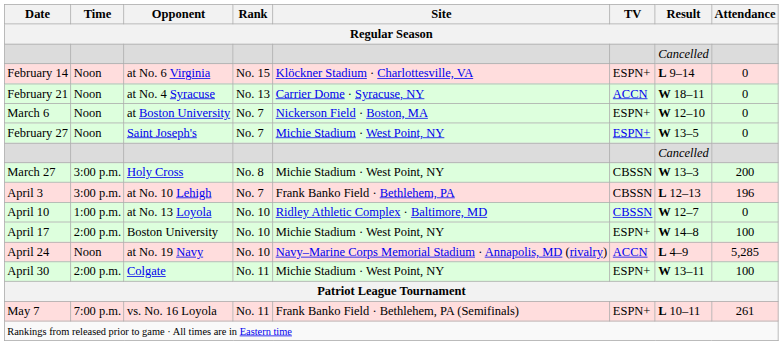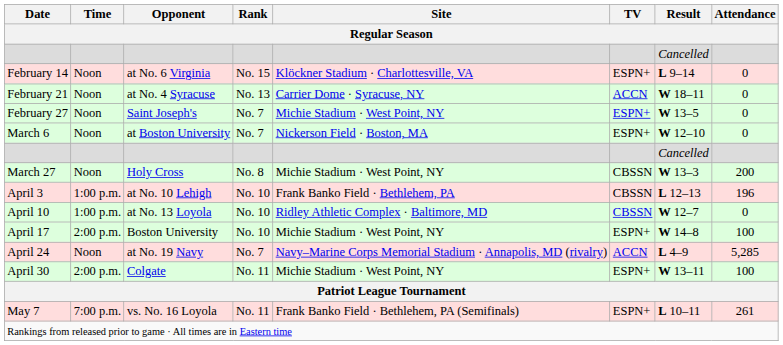rows swapped: February 27 <-> March 6
March 27 | Time: 3:00 p.m. -> Noon
April 3 | Time: 3:00 p.m. -> 1:00 p.m.
April 3 | Rank: No. 7 -> No. 10
April 24 | Rank: No. 10 -> No. 7
